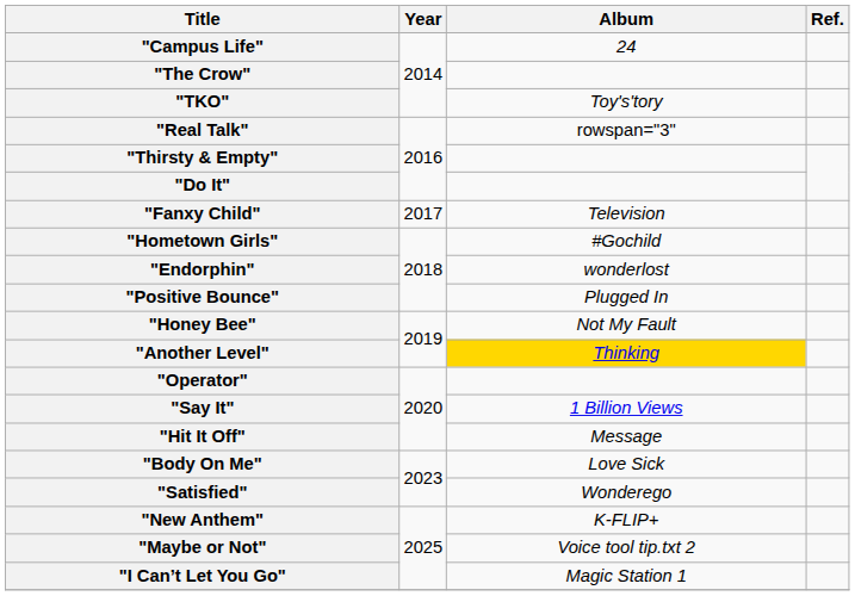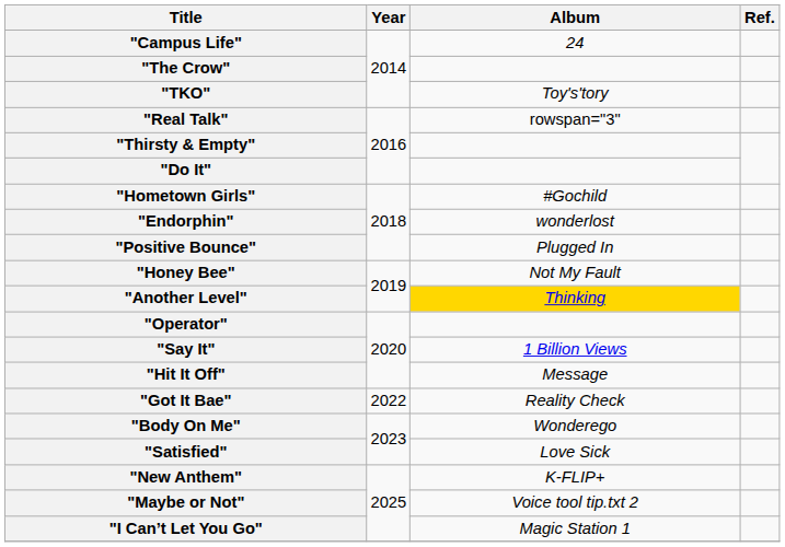- row: "Fanxy Child" | 2017 | Television
+ row: "Got It Bae" | 2022 | Reality Check
"Body On Me" | Album: Love Sick -> Wonderego
"Satisfied" | Album: Wonderego -> Love Sick
